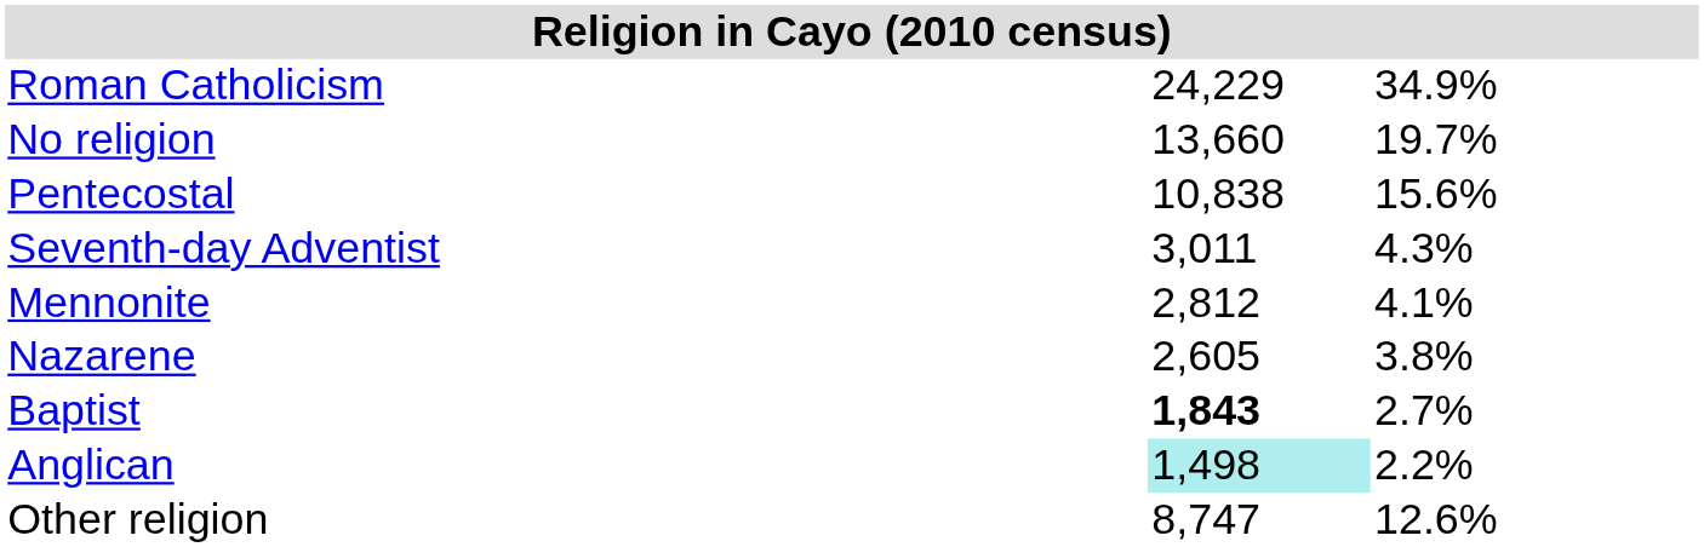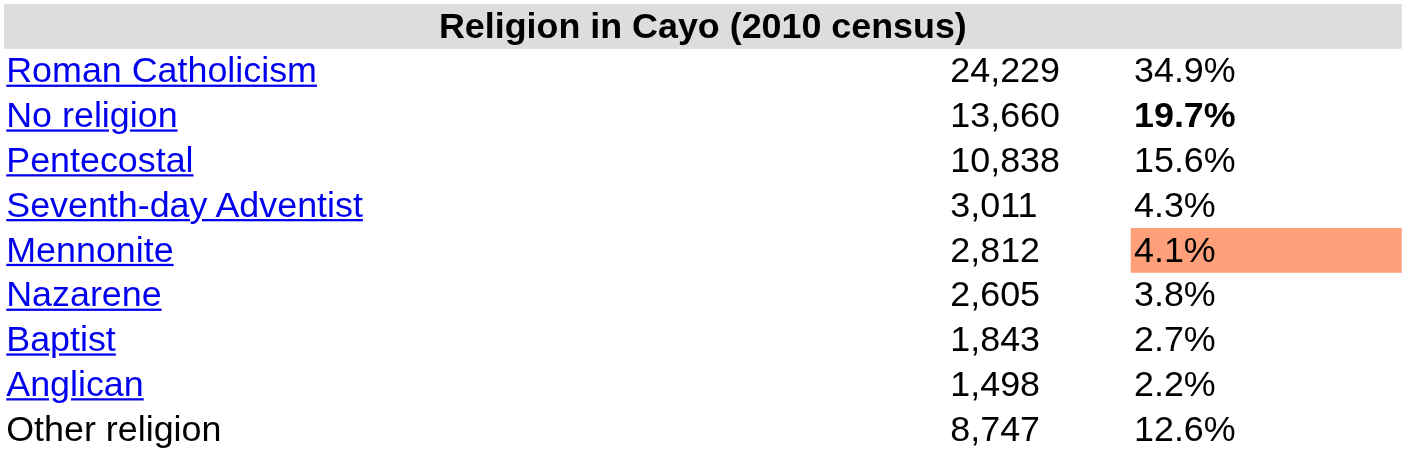No religion | column 3: normal -> bold
Mennonite | column 3: no background -> lightsalmon background
Baptist | column 2: bold -> normal
Anglican | column 2: paleturquoise background -> no background
